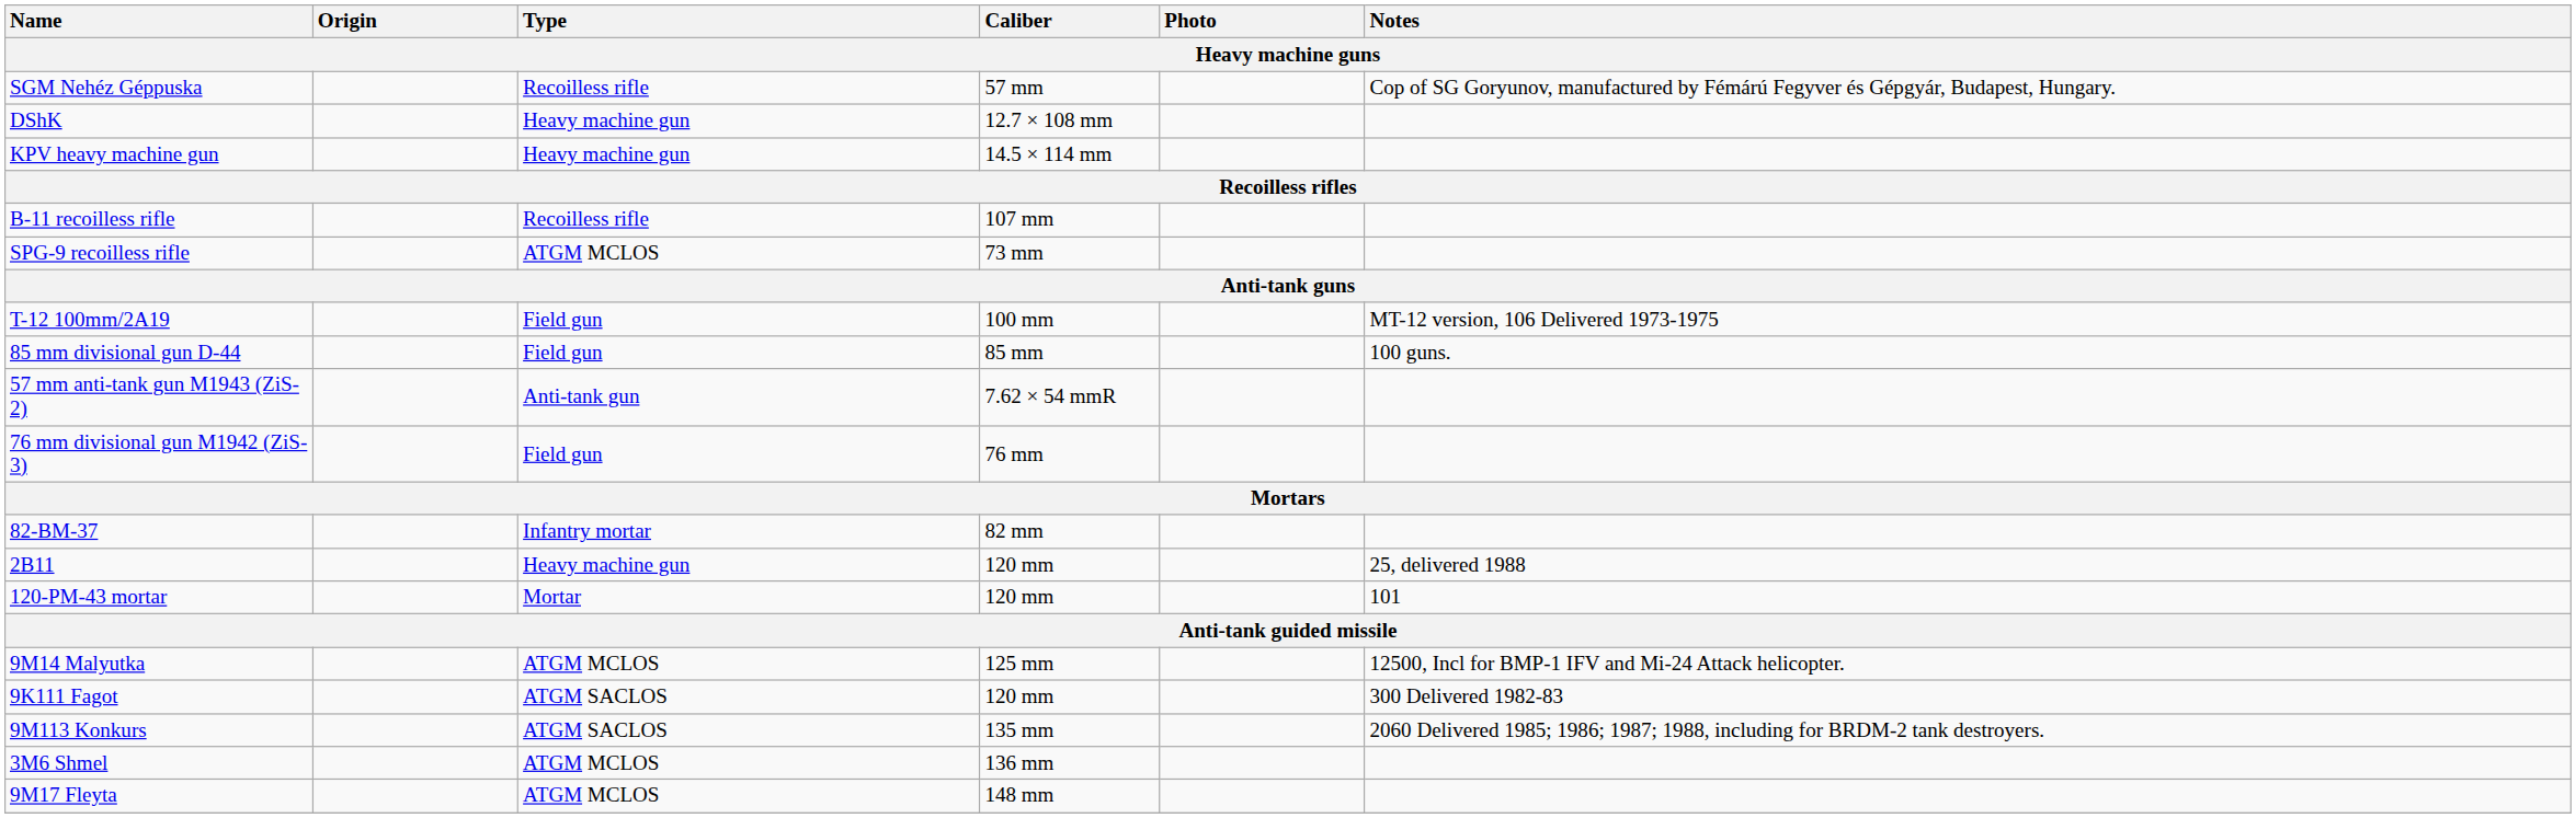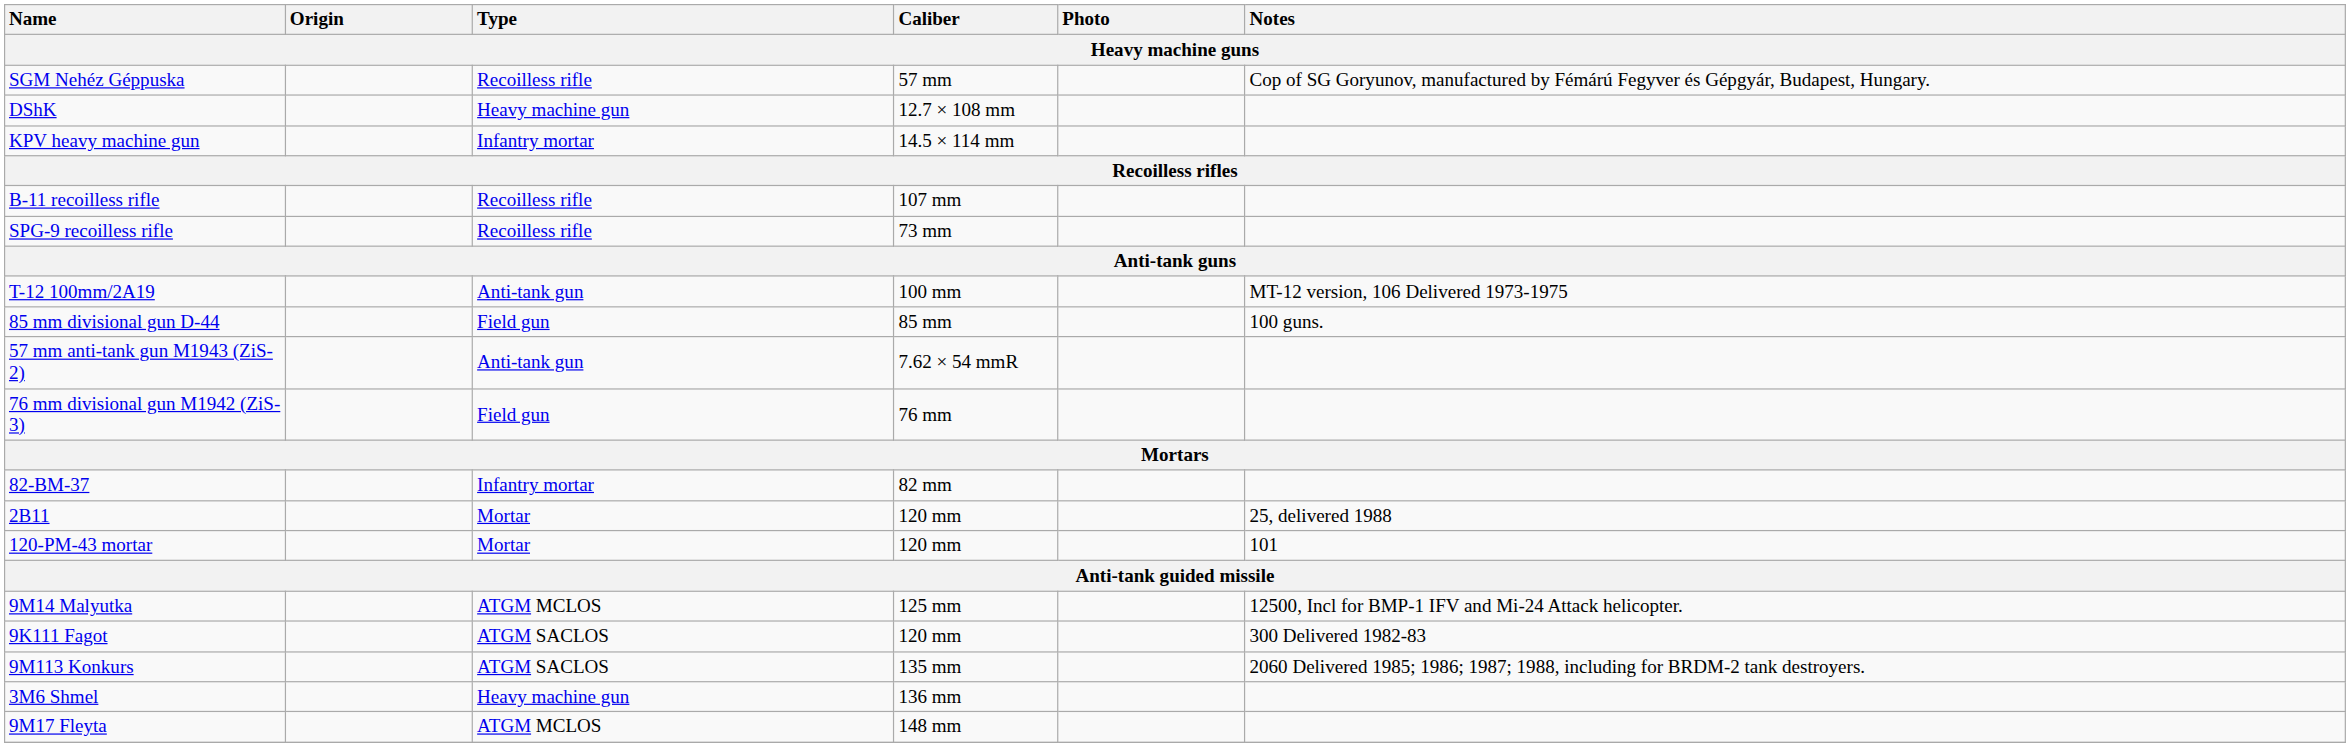KPV heavy machine gun | Type: Heavy machine gun -> Infantry mortar
SPG-9 recoilless rifle | Type: ATGM MCLOS -> Recoilless rifle
T-12 100mm/2A19 | Type: Field gun -> Anti-tank gun
2B11 | Type: Heavy machine gun -> Mortar
3M6 Shmel | Type: ATGM MCLOS -> Heavy machine gun
